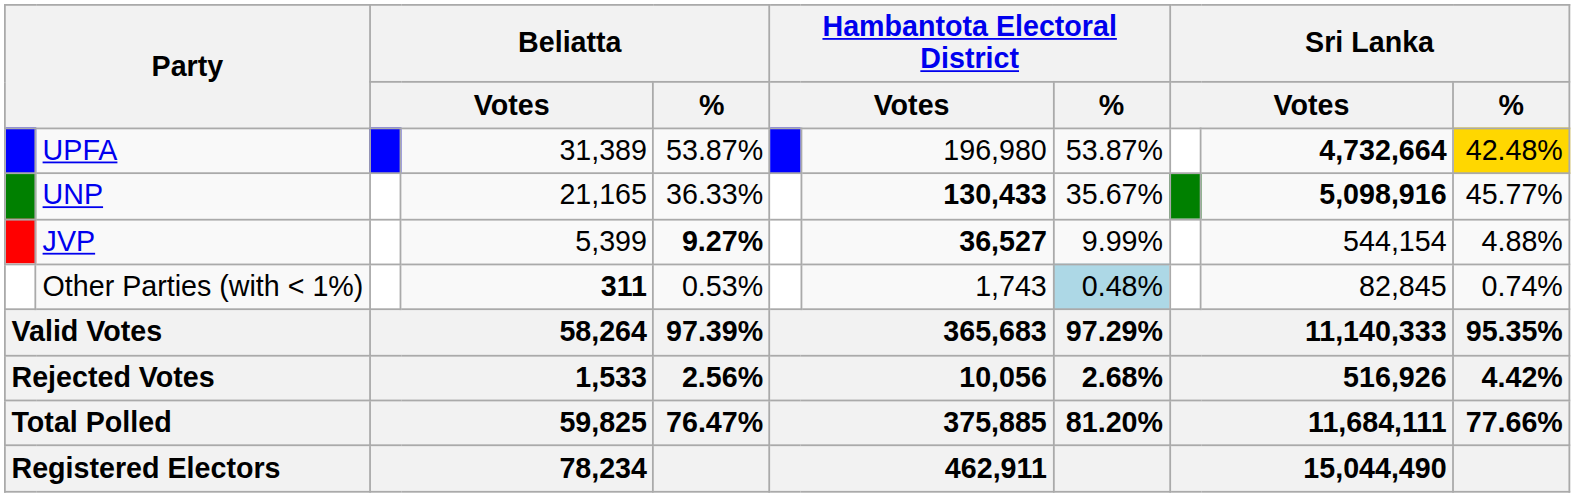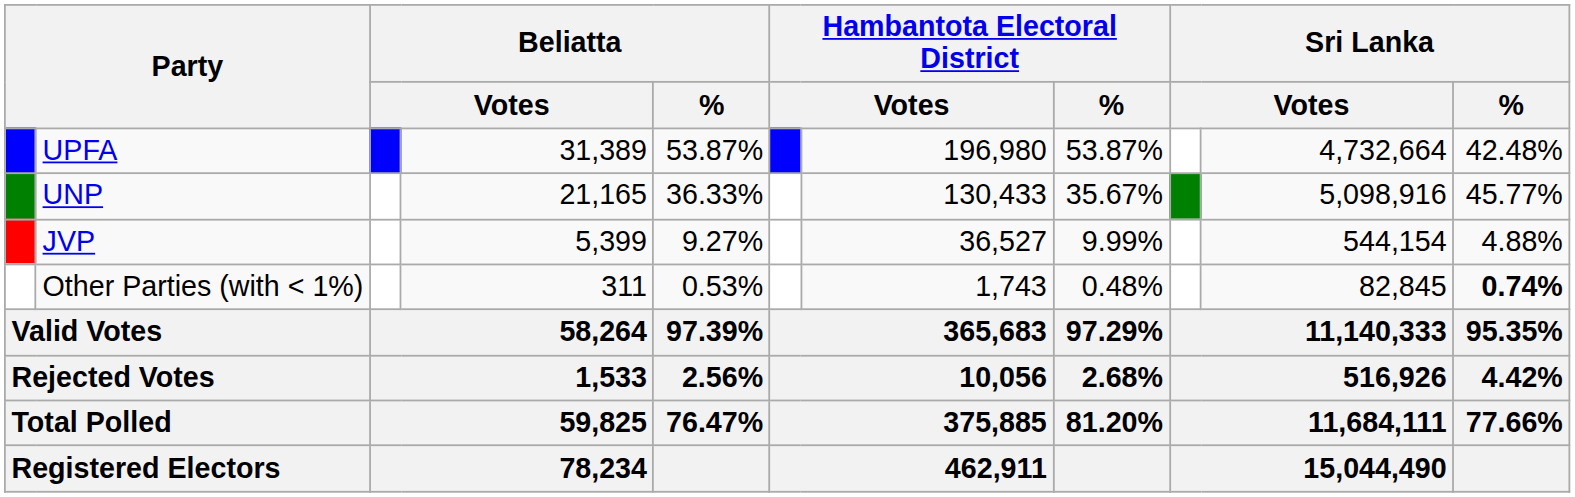UPFA | column 10: bold -> normal
UPFA | Sri Lanka / %: gold background -> no background
UNP | column 7: bold -> normal
UNP | column 10: bold -> normal
JVP | Beliatta / %: bold -> normal
JVP | column 7: bold -> normal
Other Parties (with < 1%) | column 4: bold -> normal
Other Parties (with < 1%) | Hambantota Electoral District / %: lightblue background -> no background
Other Parties (with < 1%) | Sri Lanka / %: normal -> bold
